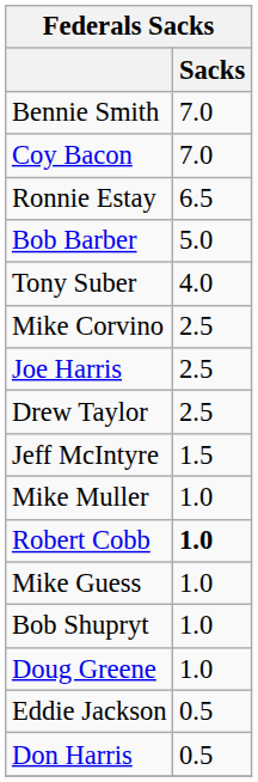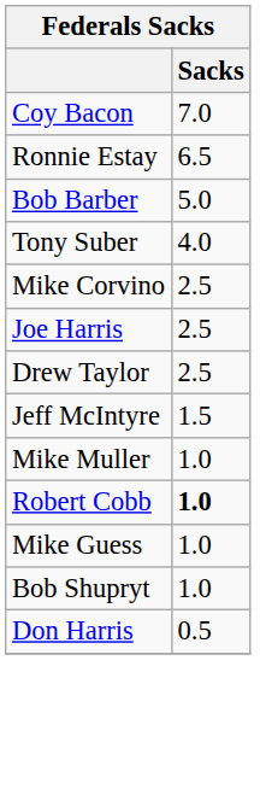- row: Bennie Smith | 7.0
- row: Doug Greene | 1.0
- row: Eddie Jackson | 0.5
